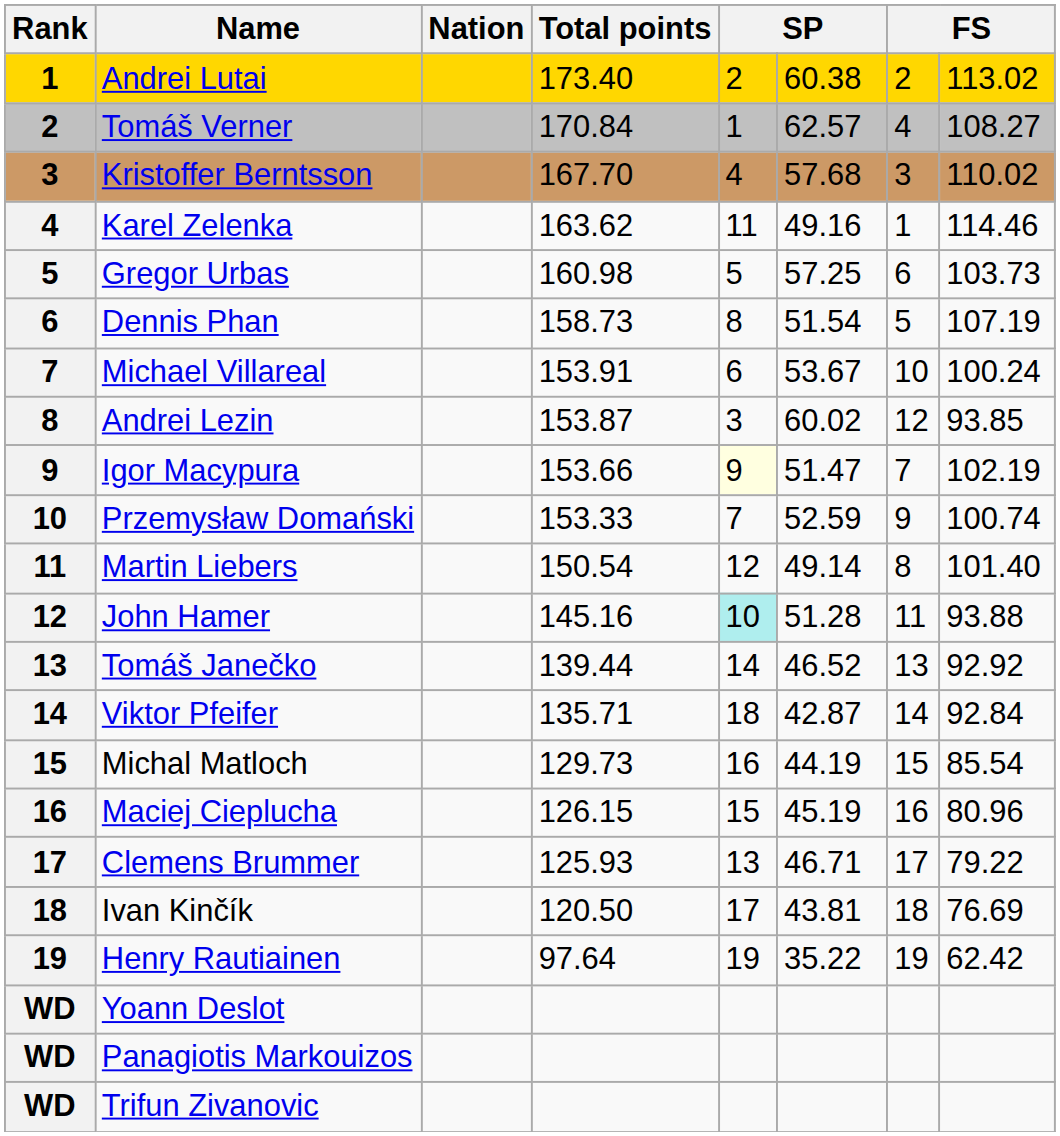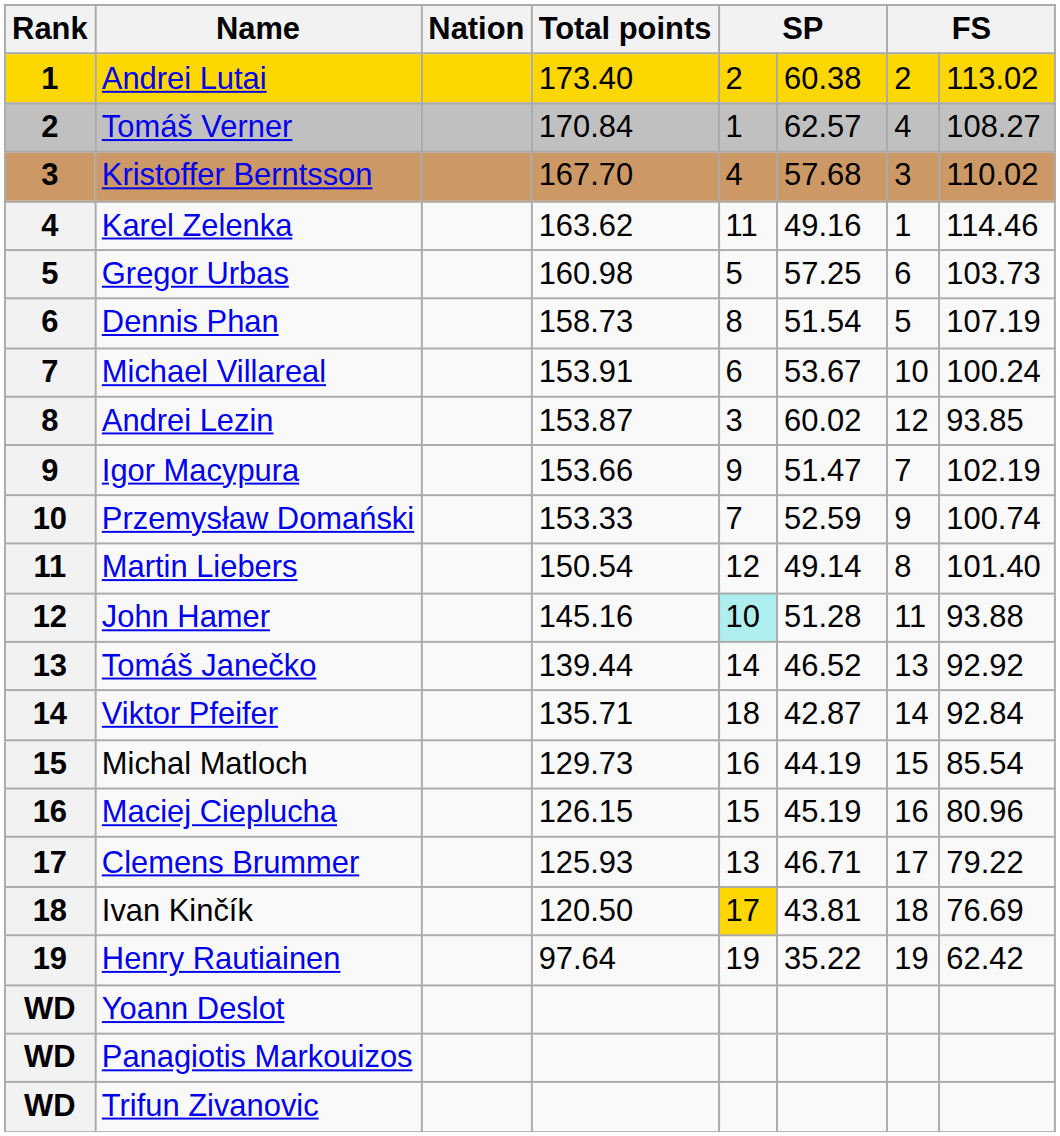Igor Macypura | column 5: lightyellow background -> no background
Ivan Kinčík | column 5: no background -> gold background
